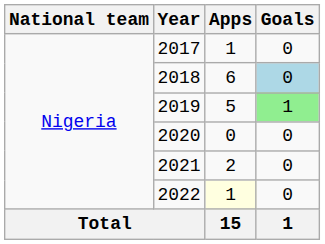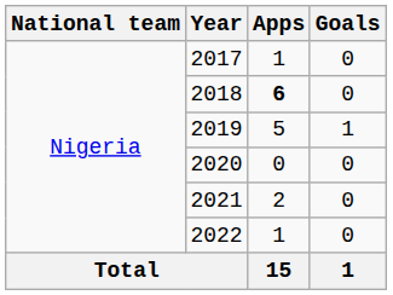2018 | Apps: normal -> bold
2018 | Goals: lightblue background -> no background
2019 | Goals: lightgreen background -> no background
2022 | Apps: lightyellow background -> no background
